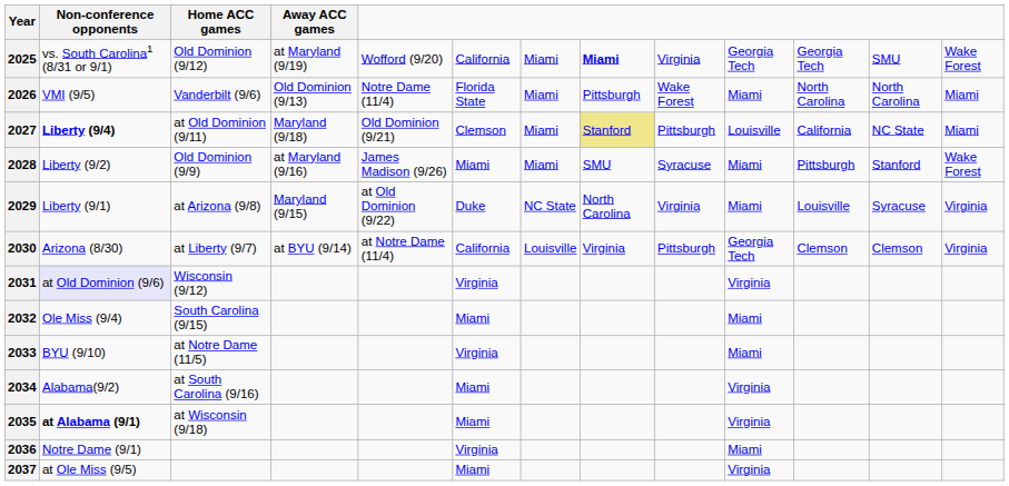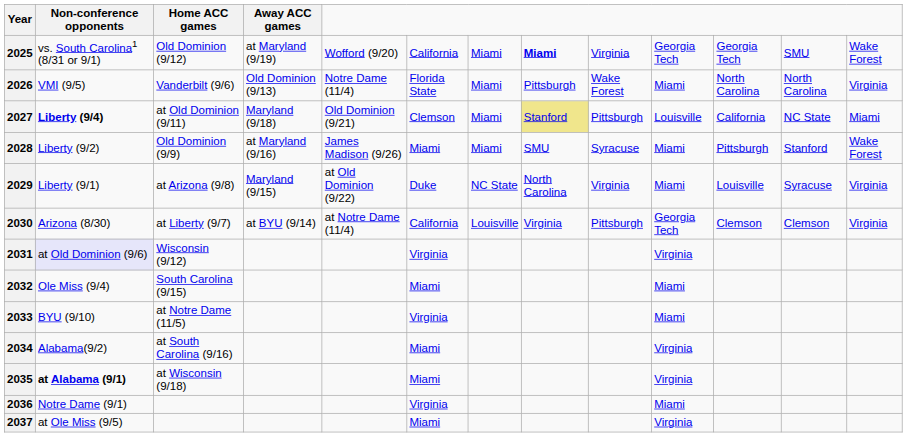2026 | column 13: Miami -> Virginia
